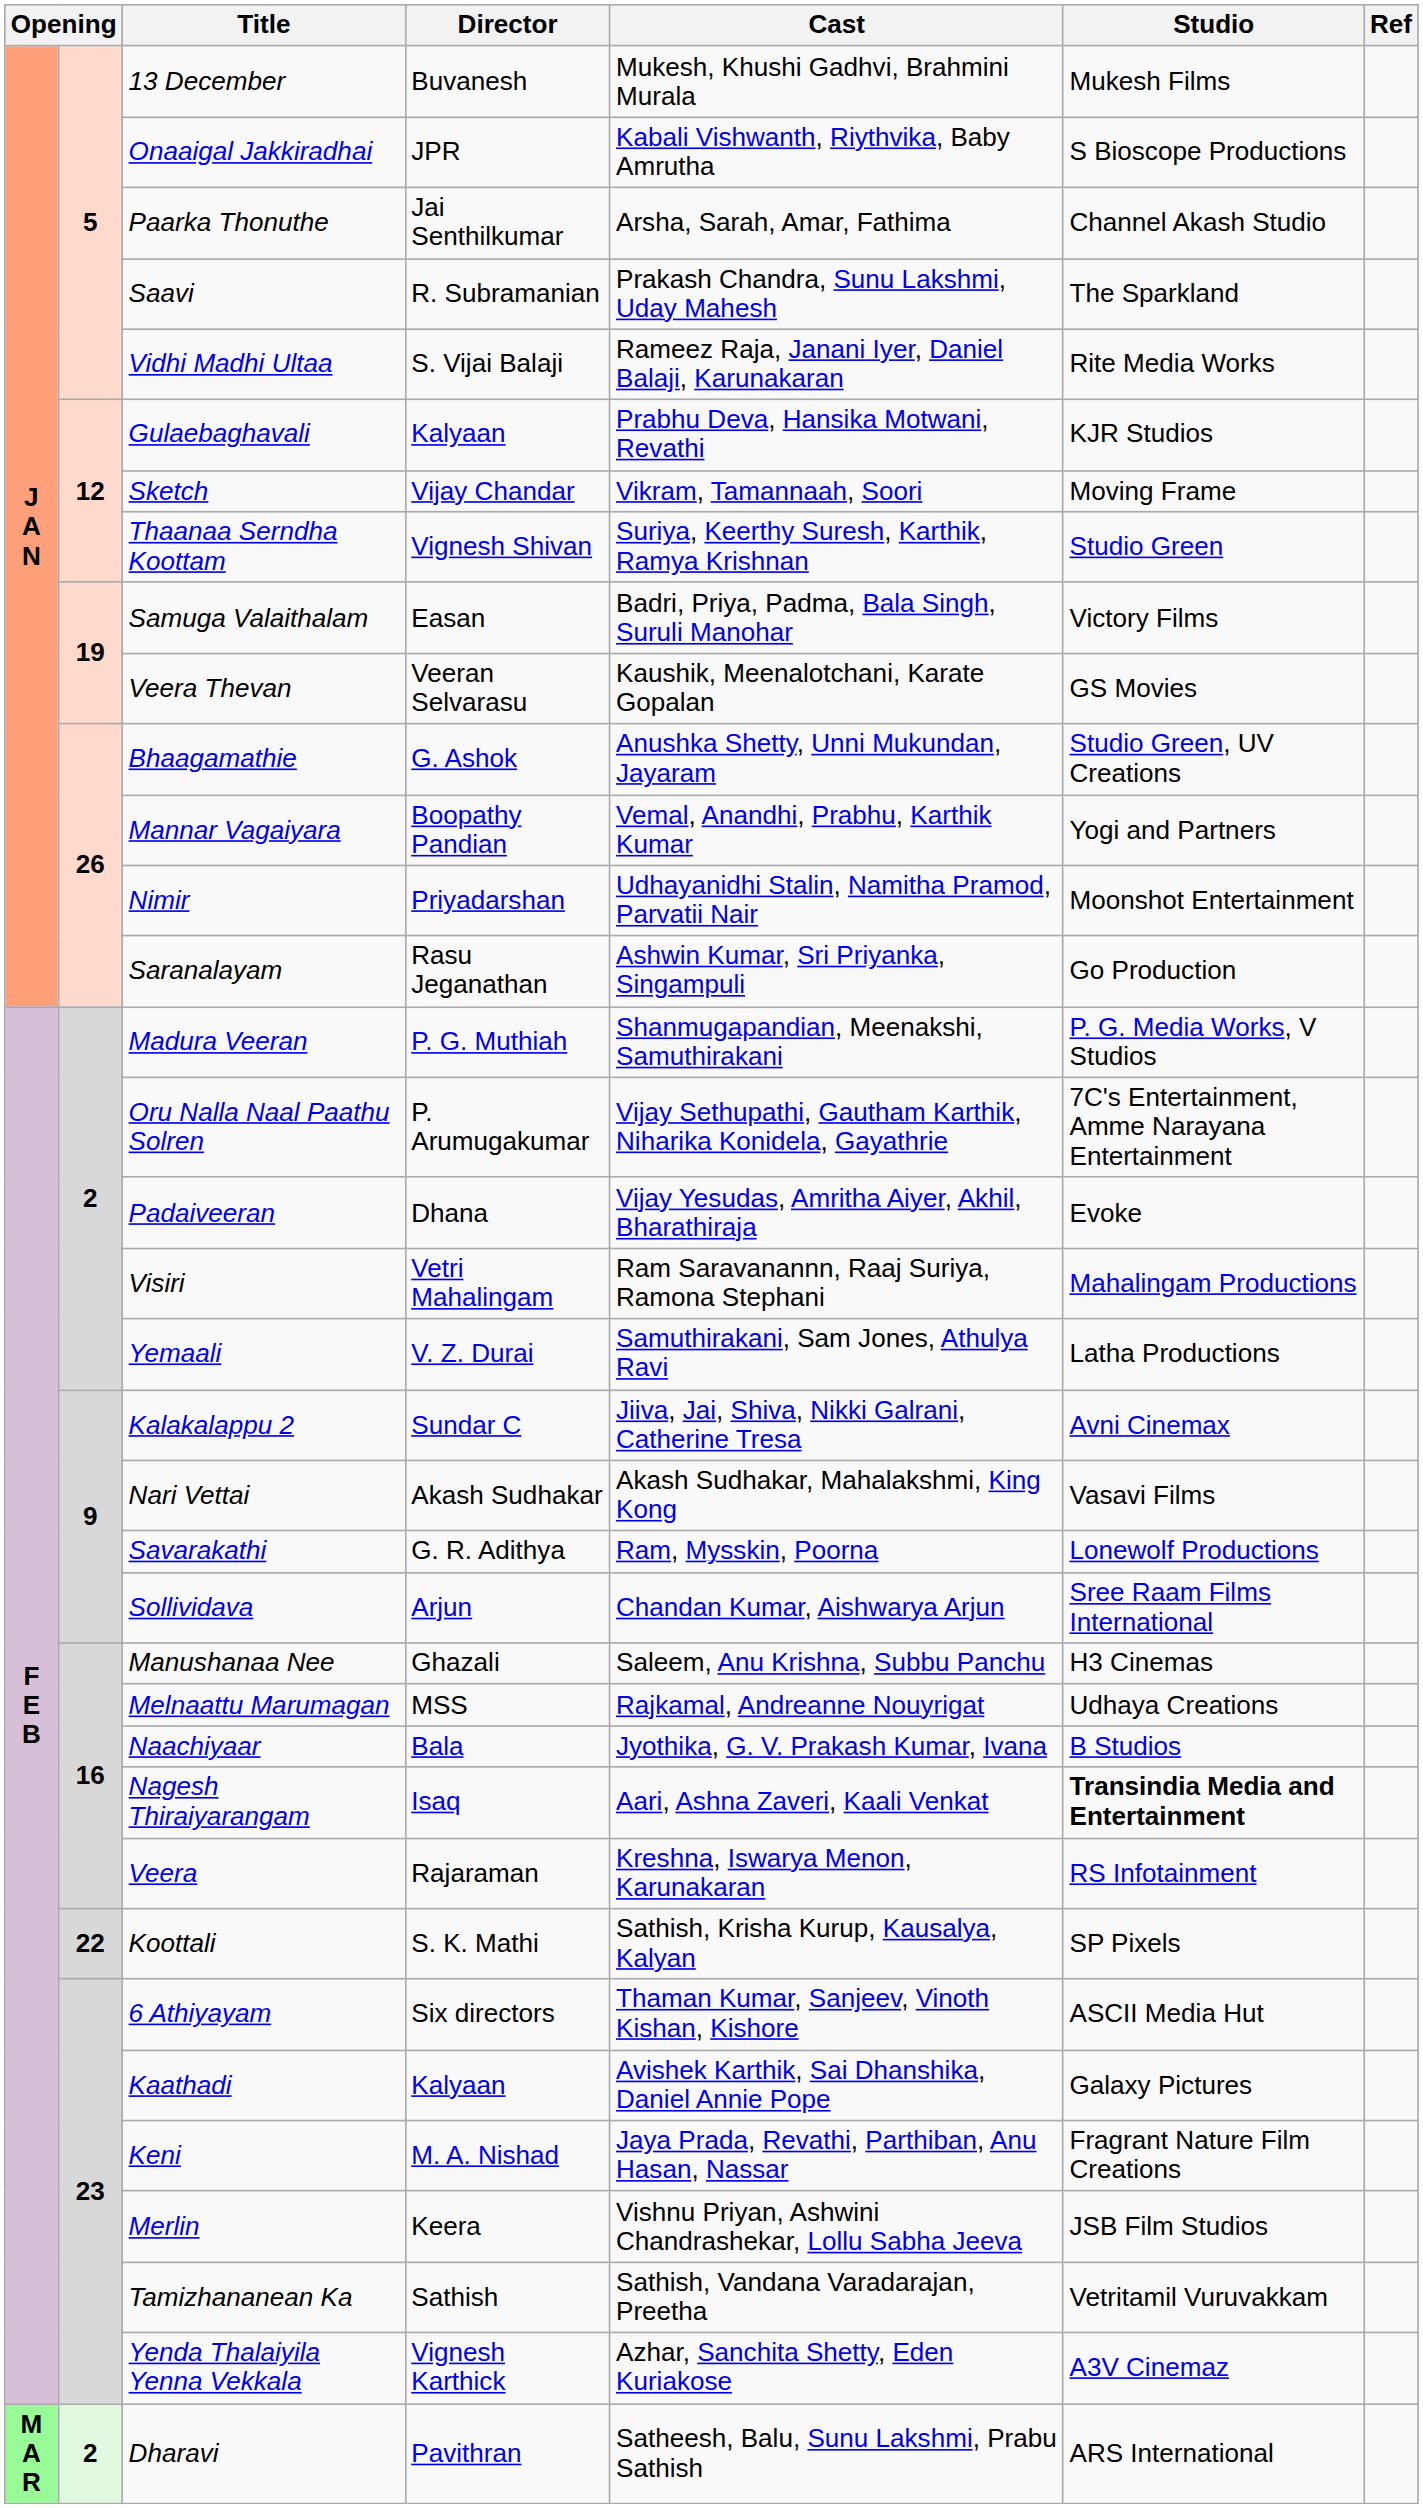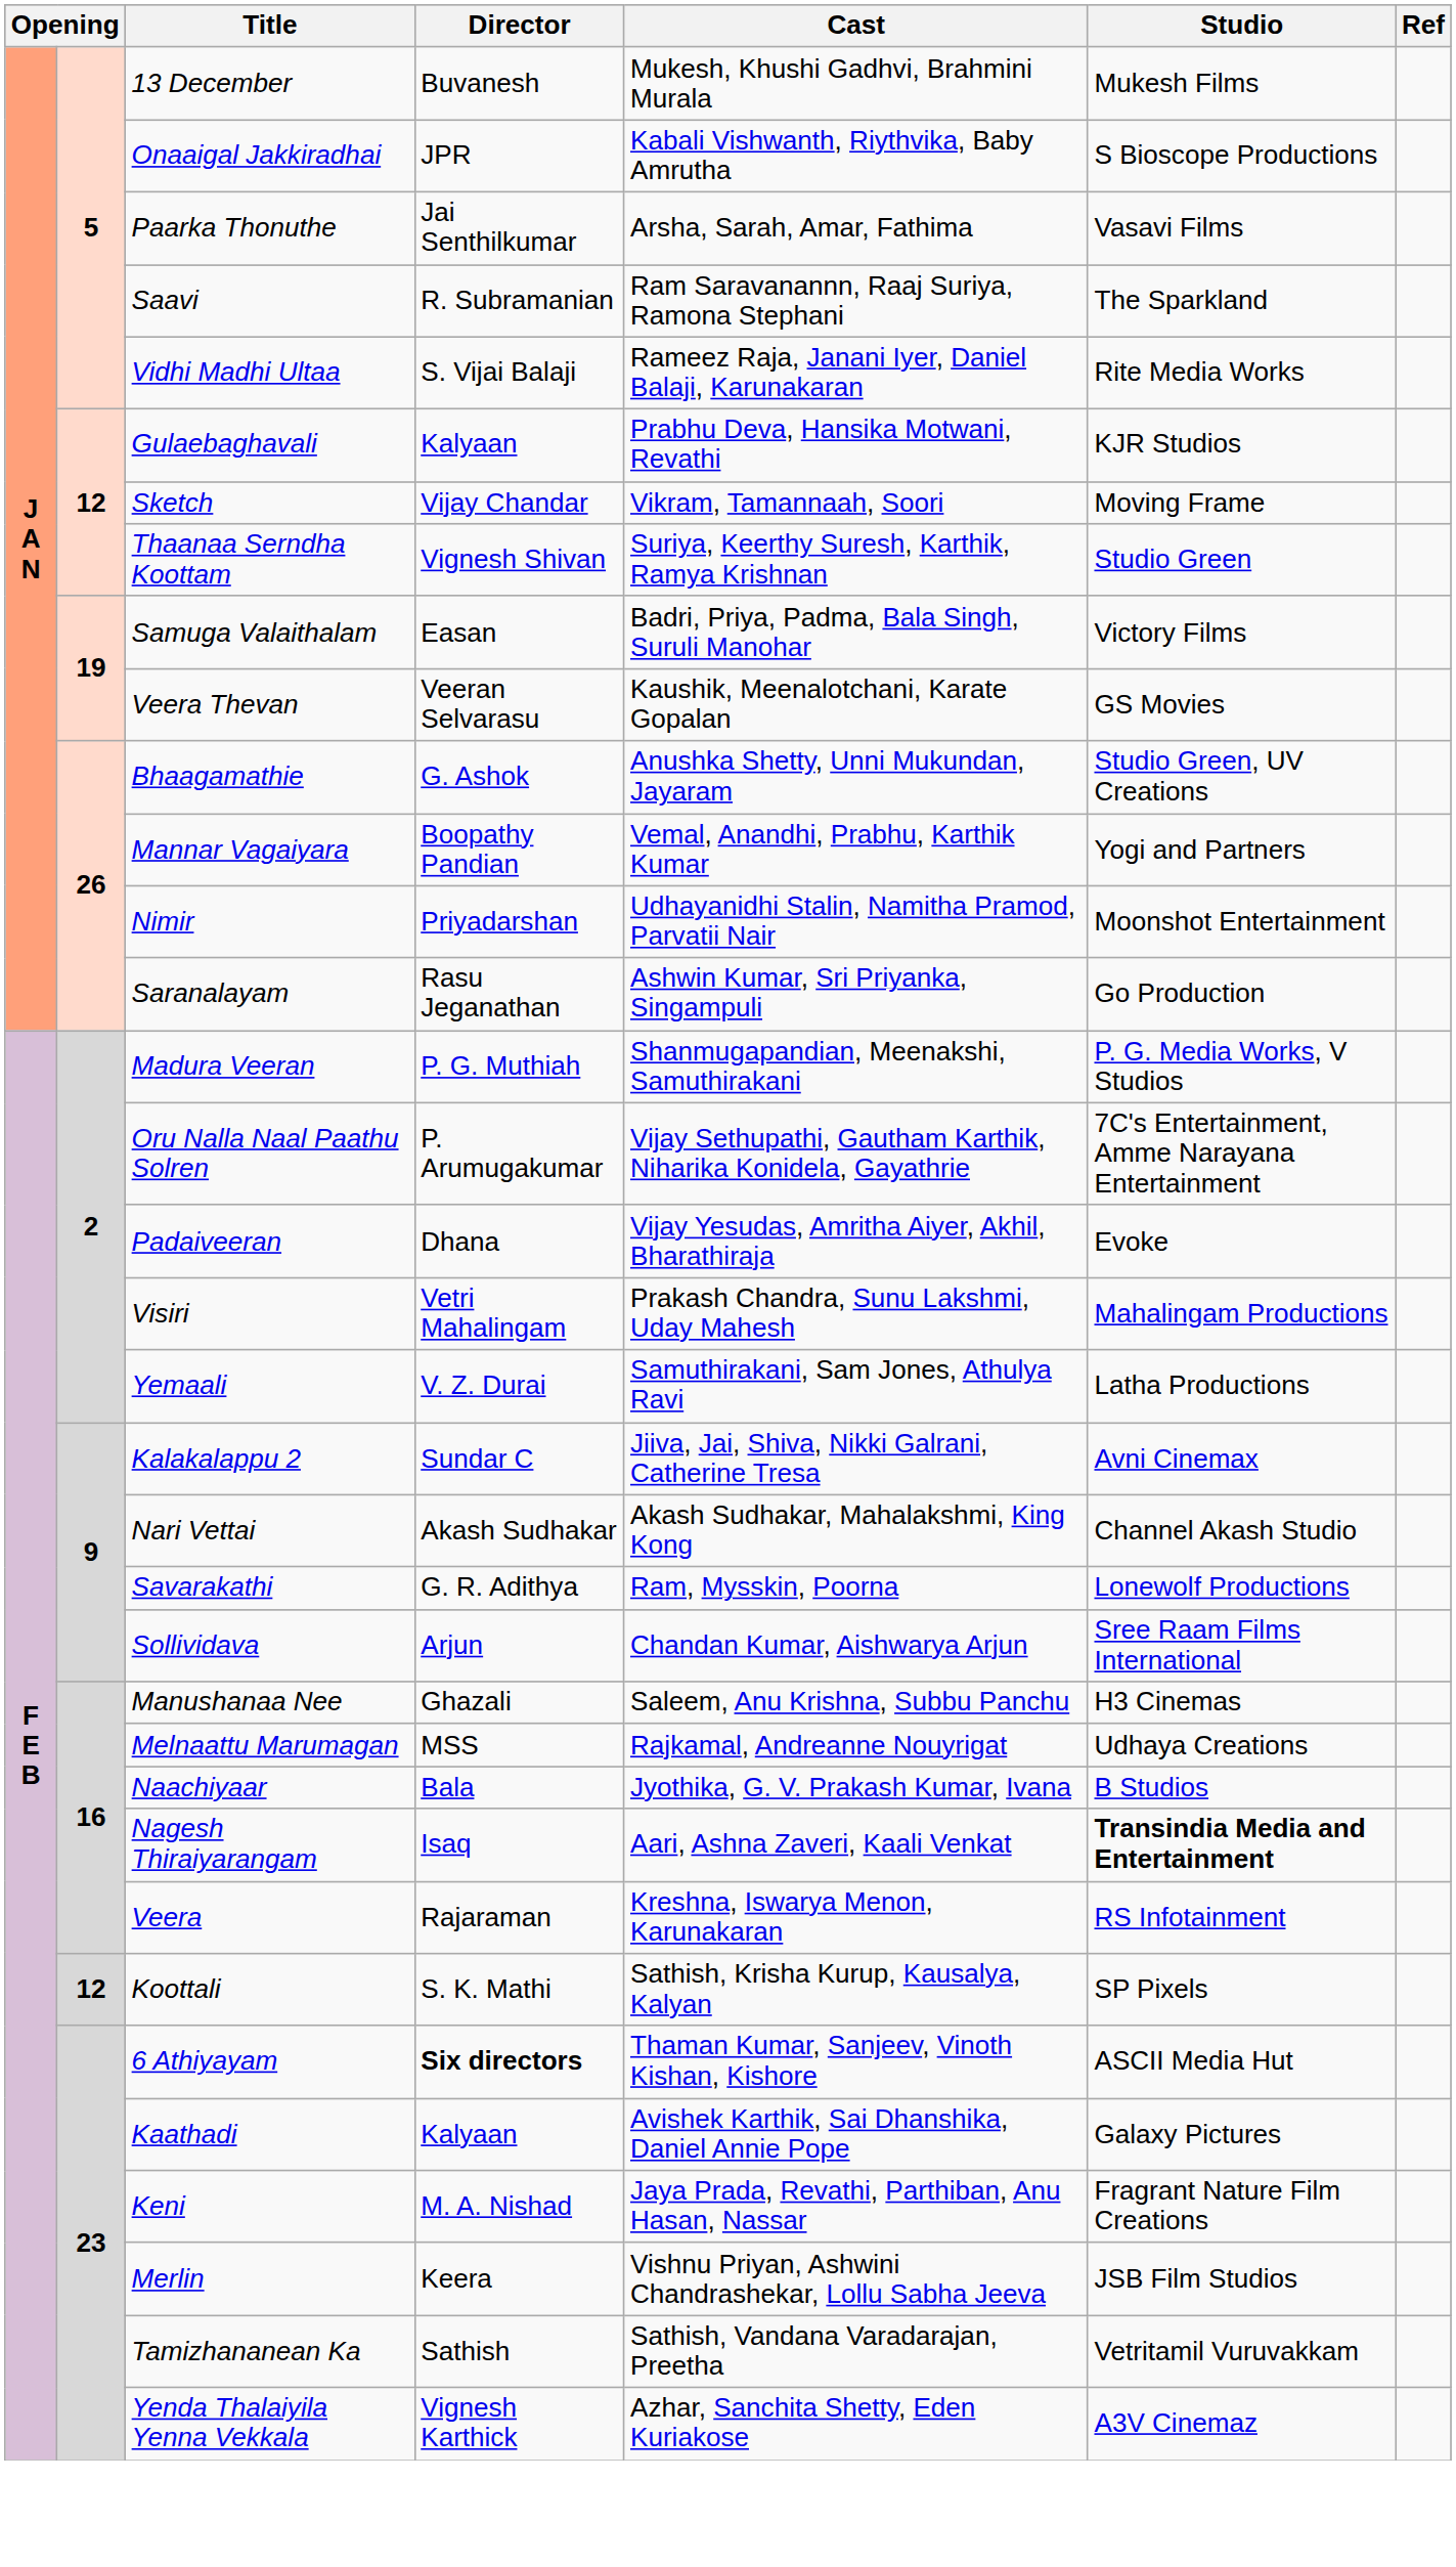Paarka Thonuthe | Studio: Channel Akash Studio -> Vasavi Films
Saavi | Cast: Prakash Chandra, Sunu Lakshmi, Uday Mahesh -> Ram Saravanannn, Raaj Suriya, Ramona Stephani
Visiri | Cast: Ram Saravanannn, Raaj Suriya, Ramona Stephani -> Prakash Chandra, Sunu Lakshmi, Uday Mahesh
Nari Vettai | Studio: Vasavi Films -> Channel Akash Studio
Koottali | column 2: 22 -> 12
6 Athiyayam | Director: normal -> bold
- row: M A R | 2 | Dharavi | Pavithran | Satheesh, Balu, Sunu Lakshmi, Prabu Sathish | ARS International
